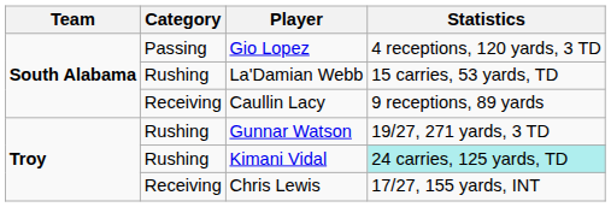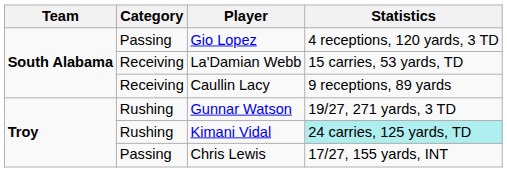La'Damian Webb | Category: Rushing -> Receiving
Chris Lewis | Category: Receiving -> Passing
